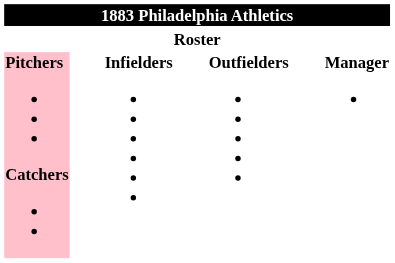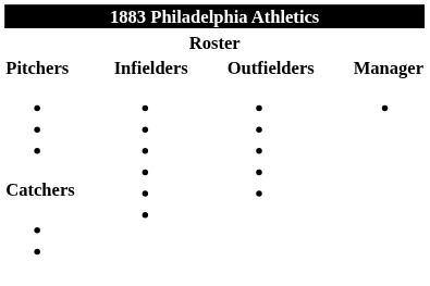Pitchers Catchers | column 1: pink background -> no background
